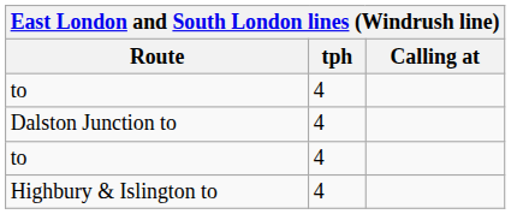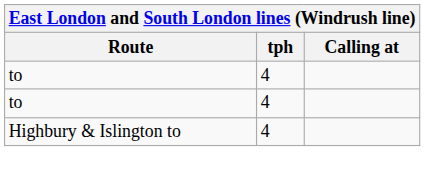- row: Dalston Junction to | 4
